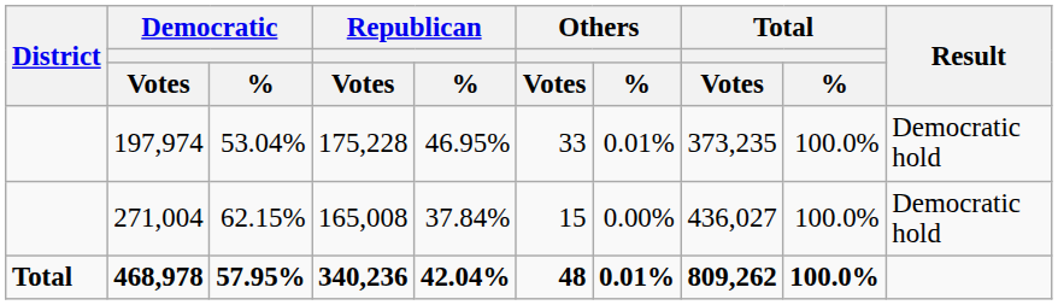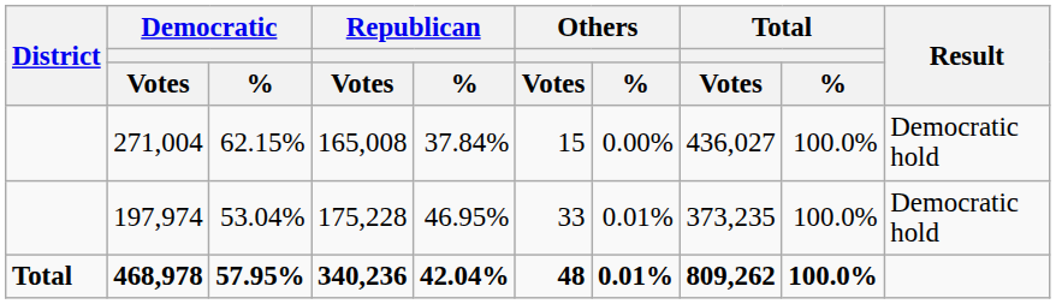rows swapped: 271,004 <-> 197,974
